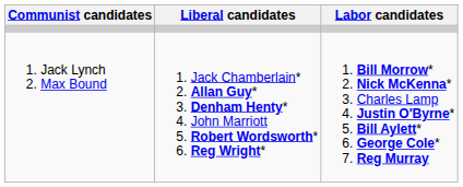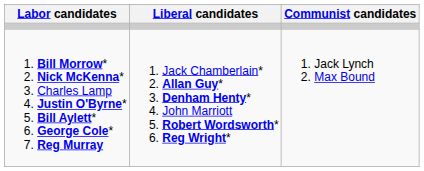columns swapped: Labor candidates <-> Communist candidates
